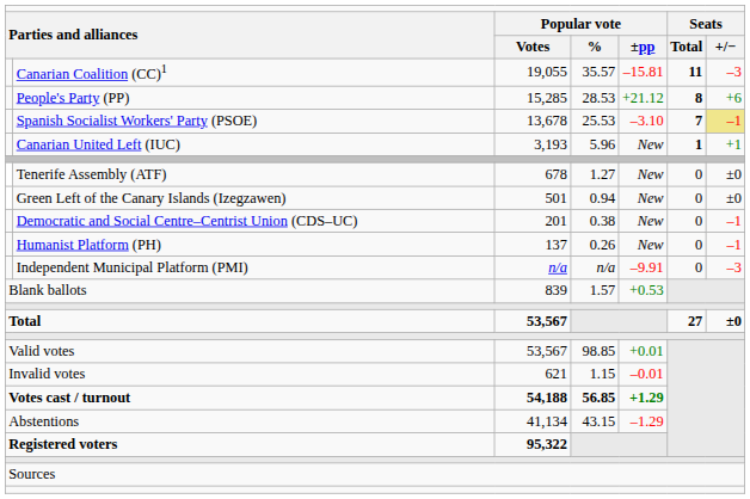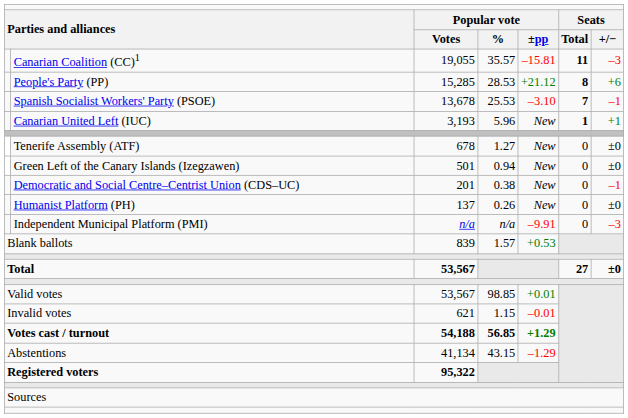Spanish Socialist Workers' Party (PSOE) | column 7: khaki background -> no background
Humanist Platform (PH) | column 7: –1 -> ±0
